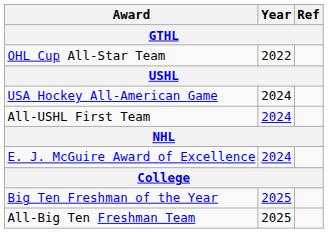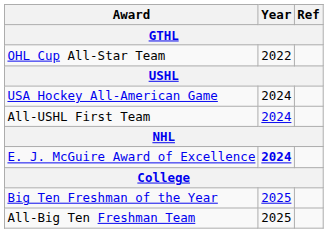E. J. McGuire Award of Excellence | Year: normal -> bold
